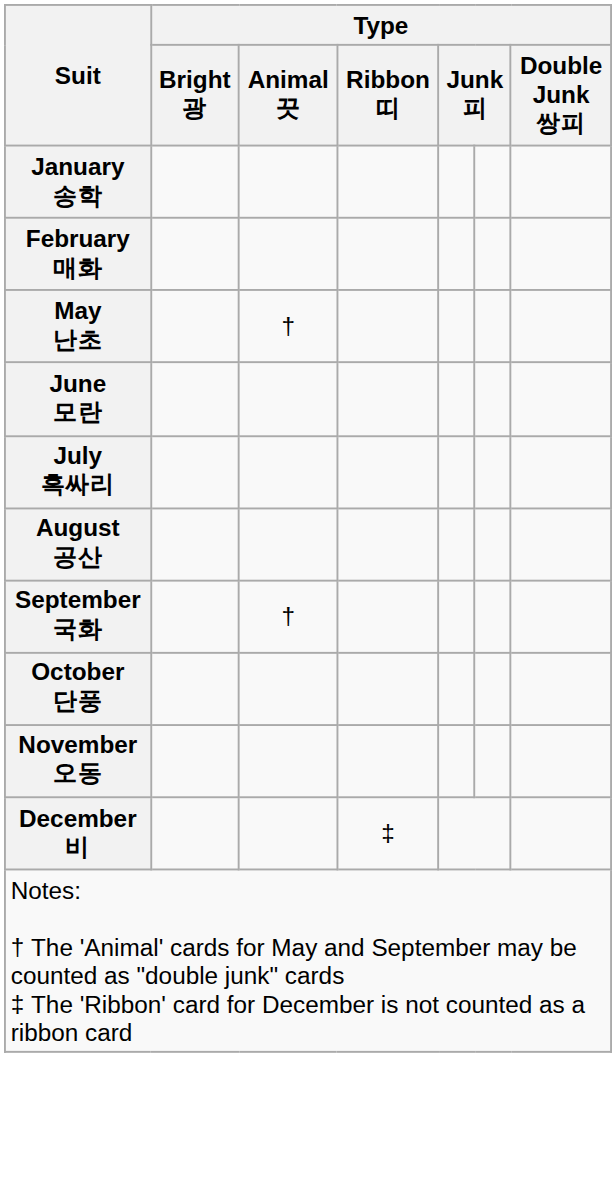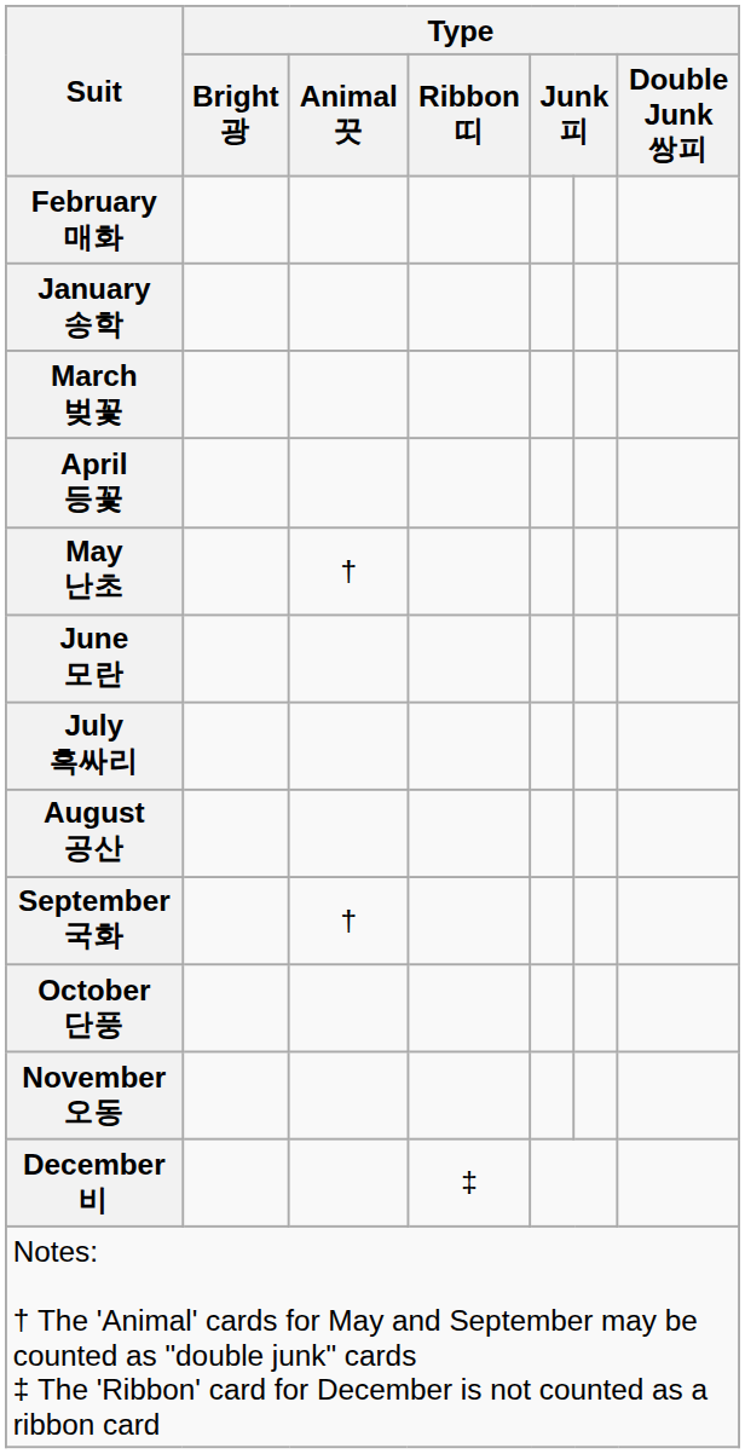rows swapped: January 송학 <-> February 매화
+ row: March 벚꽃
+ row: April 등꽃
